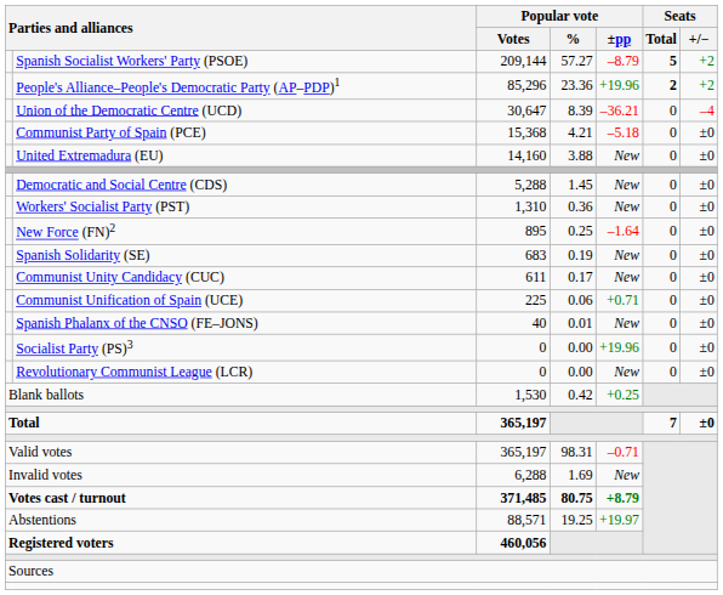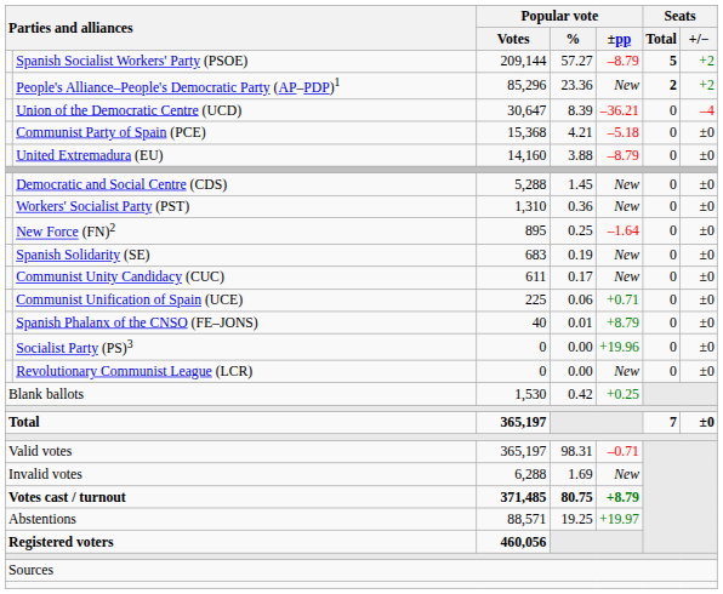People's Alliance–People's Democratic Party (AP–PDP)1 | Popular vote / ±pp: +19.96 -> New
United Extremadura (EU) | Popular vote / ±pp: New -> –8.79
Spanish Phalanx of the CNSO (FE–JONS) | Popular vote / ±pp: New -> +8.79
